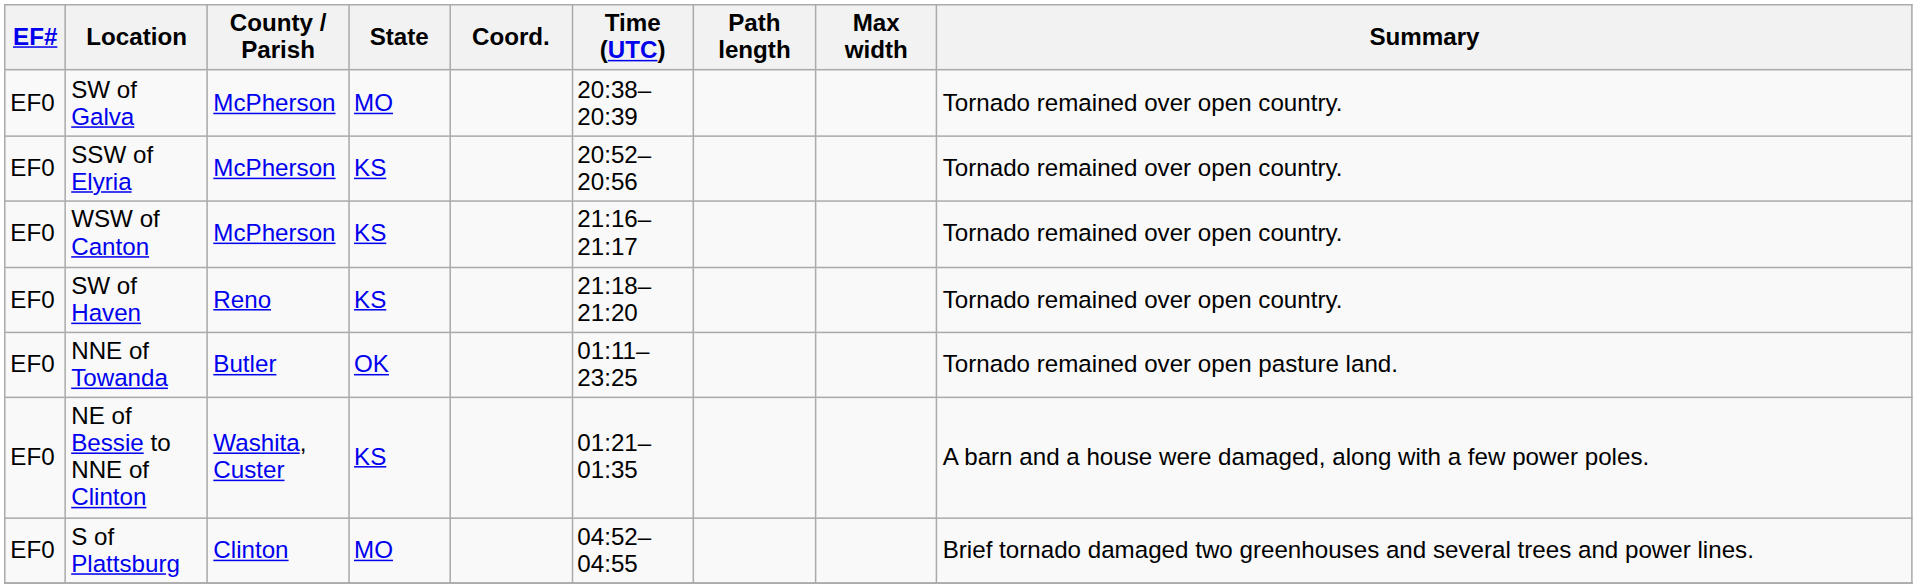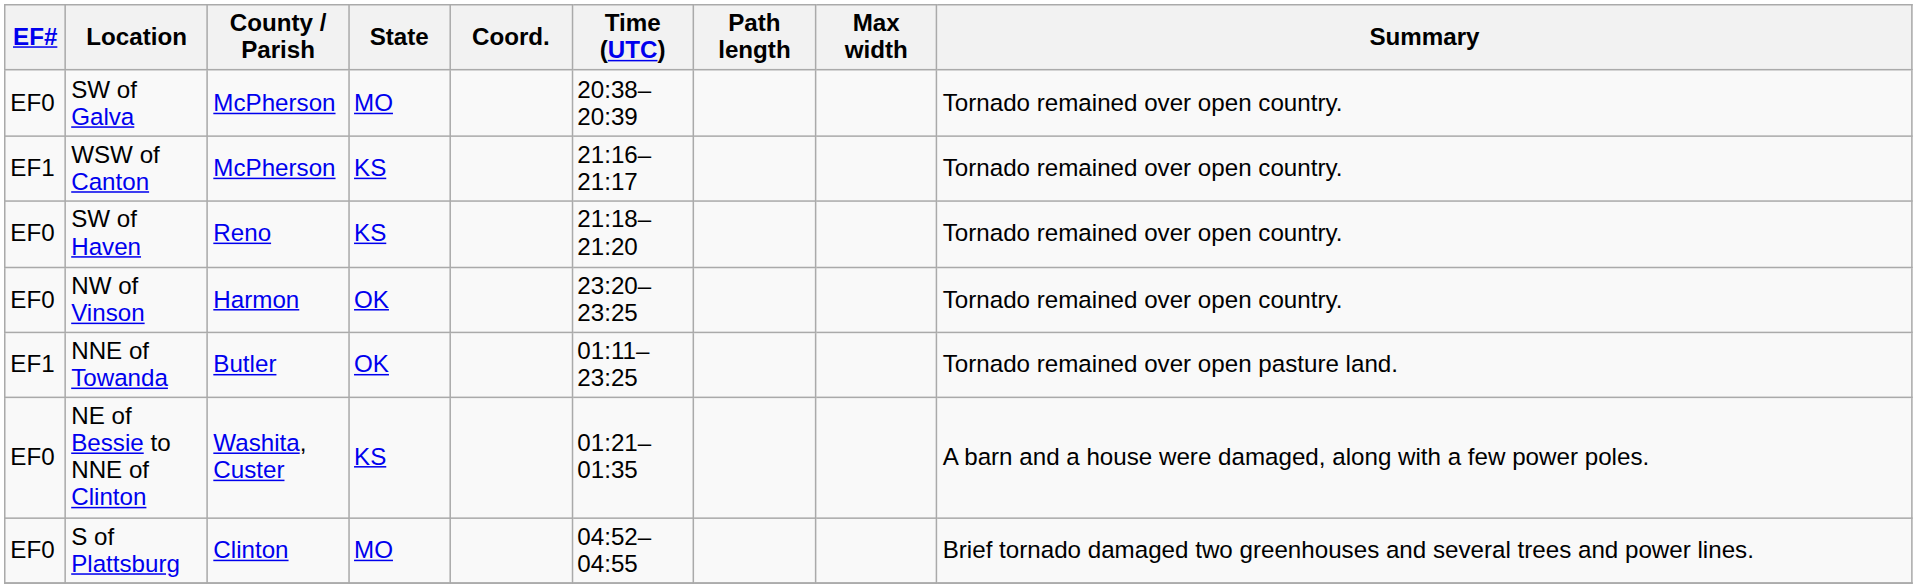- row: EF0 | SSW of Elyria | McPherson | KS | 20:52–20:56 | Tornado remained over open country.
WSW of Canton | EF#: EF0 -> EF1
+ row: EF0 | NW of Vinson | Harmon | OK | 23:20–23:25 | Tornado remained over open country.
NNE of Towanda | EF#: EF0 -> EF1
